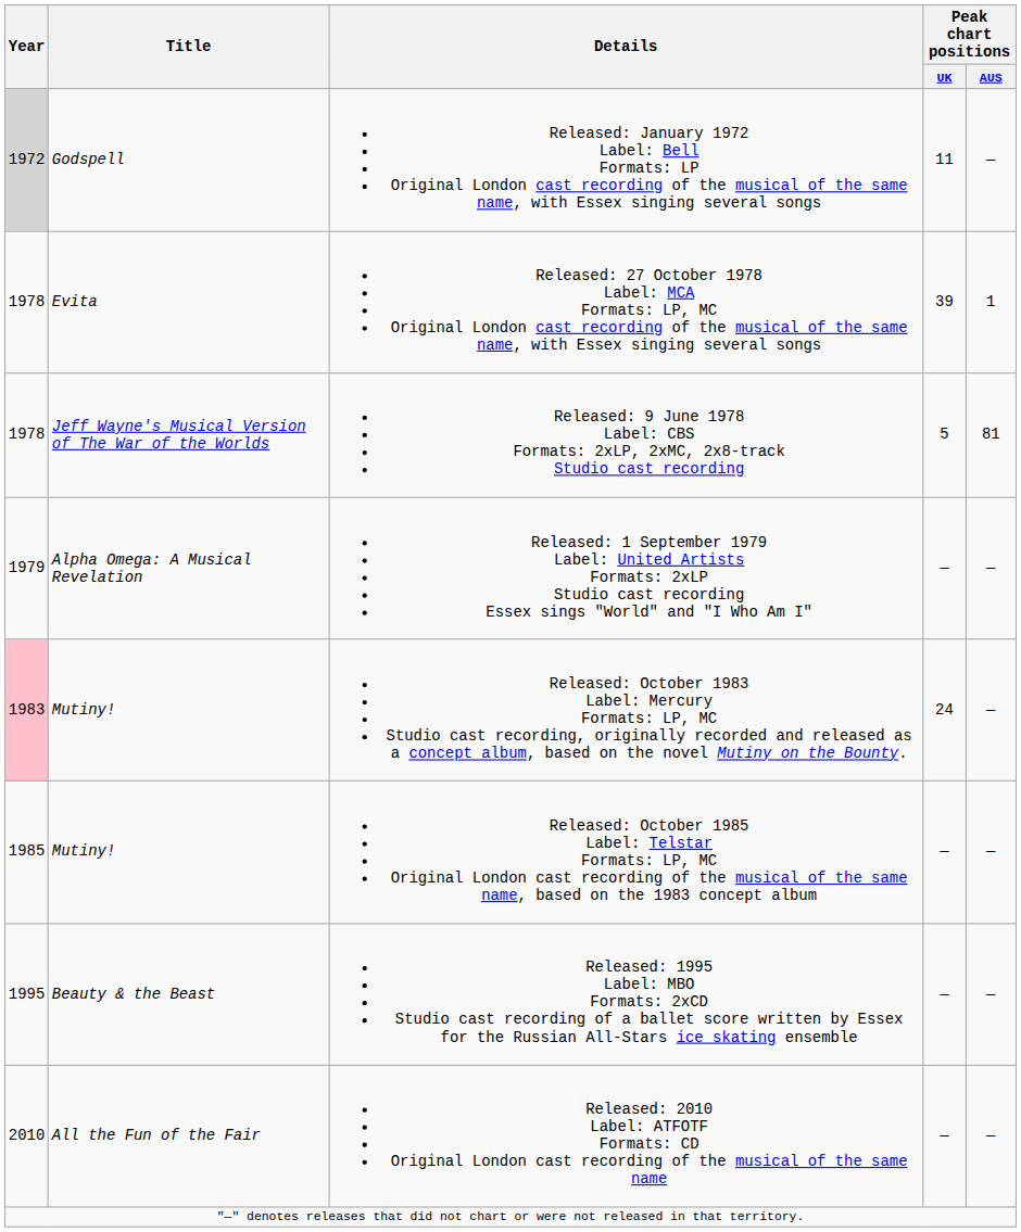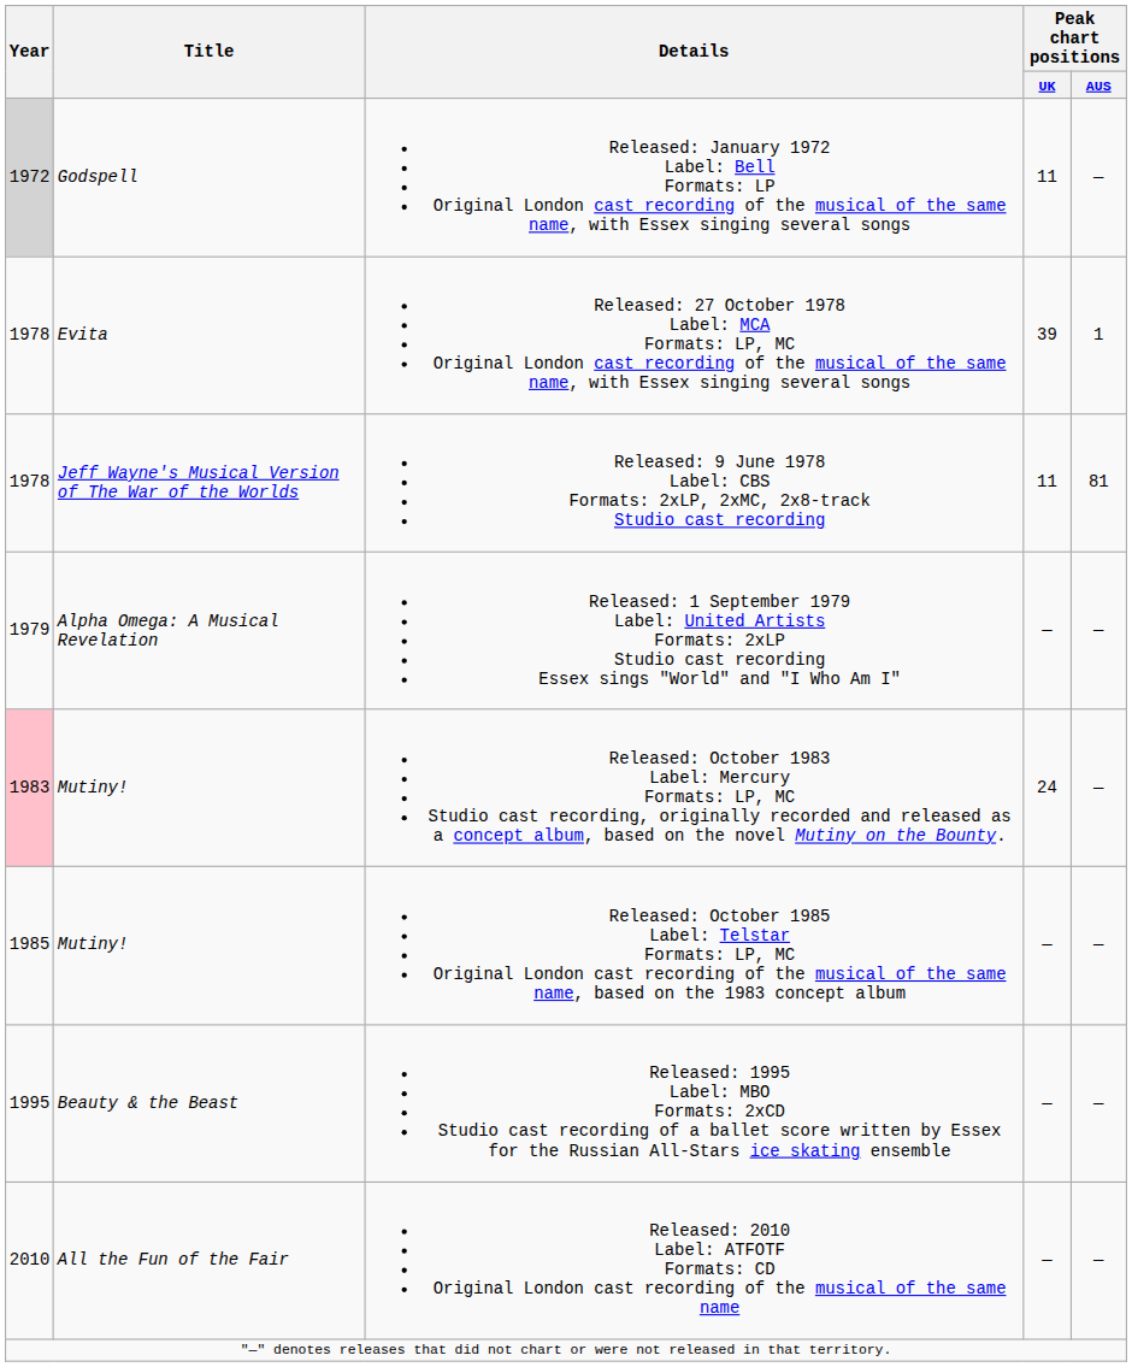row 5 | Peak chart positions / UK: 5 -> 11
